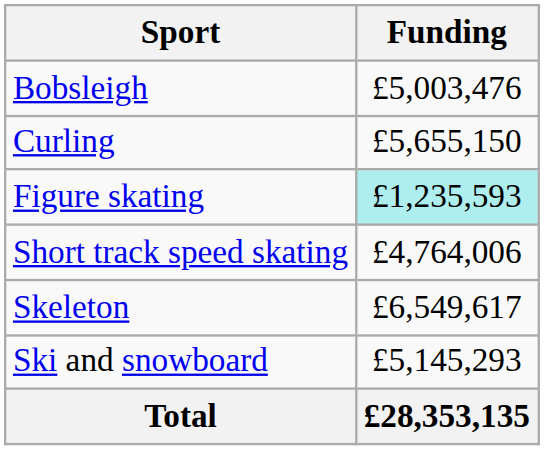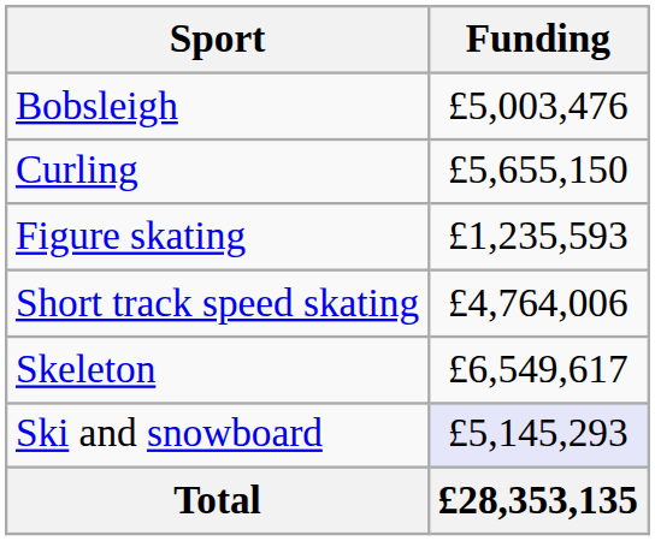Figure skating | Funding: paleturquoise background -> no background
Ski and snowboard | Funding: no background -> lavender background
